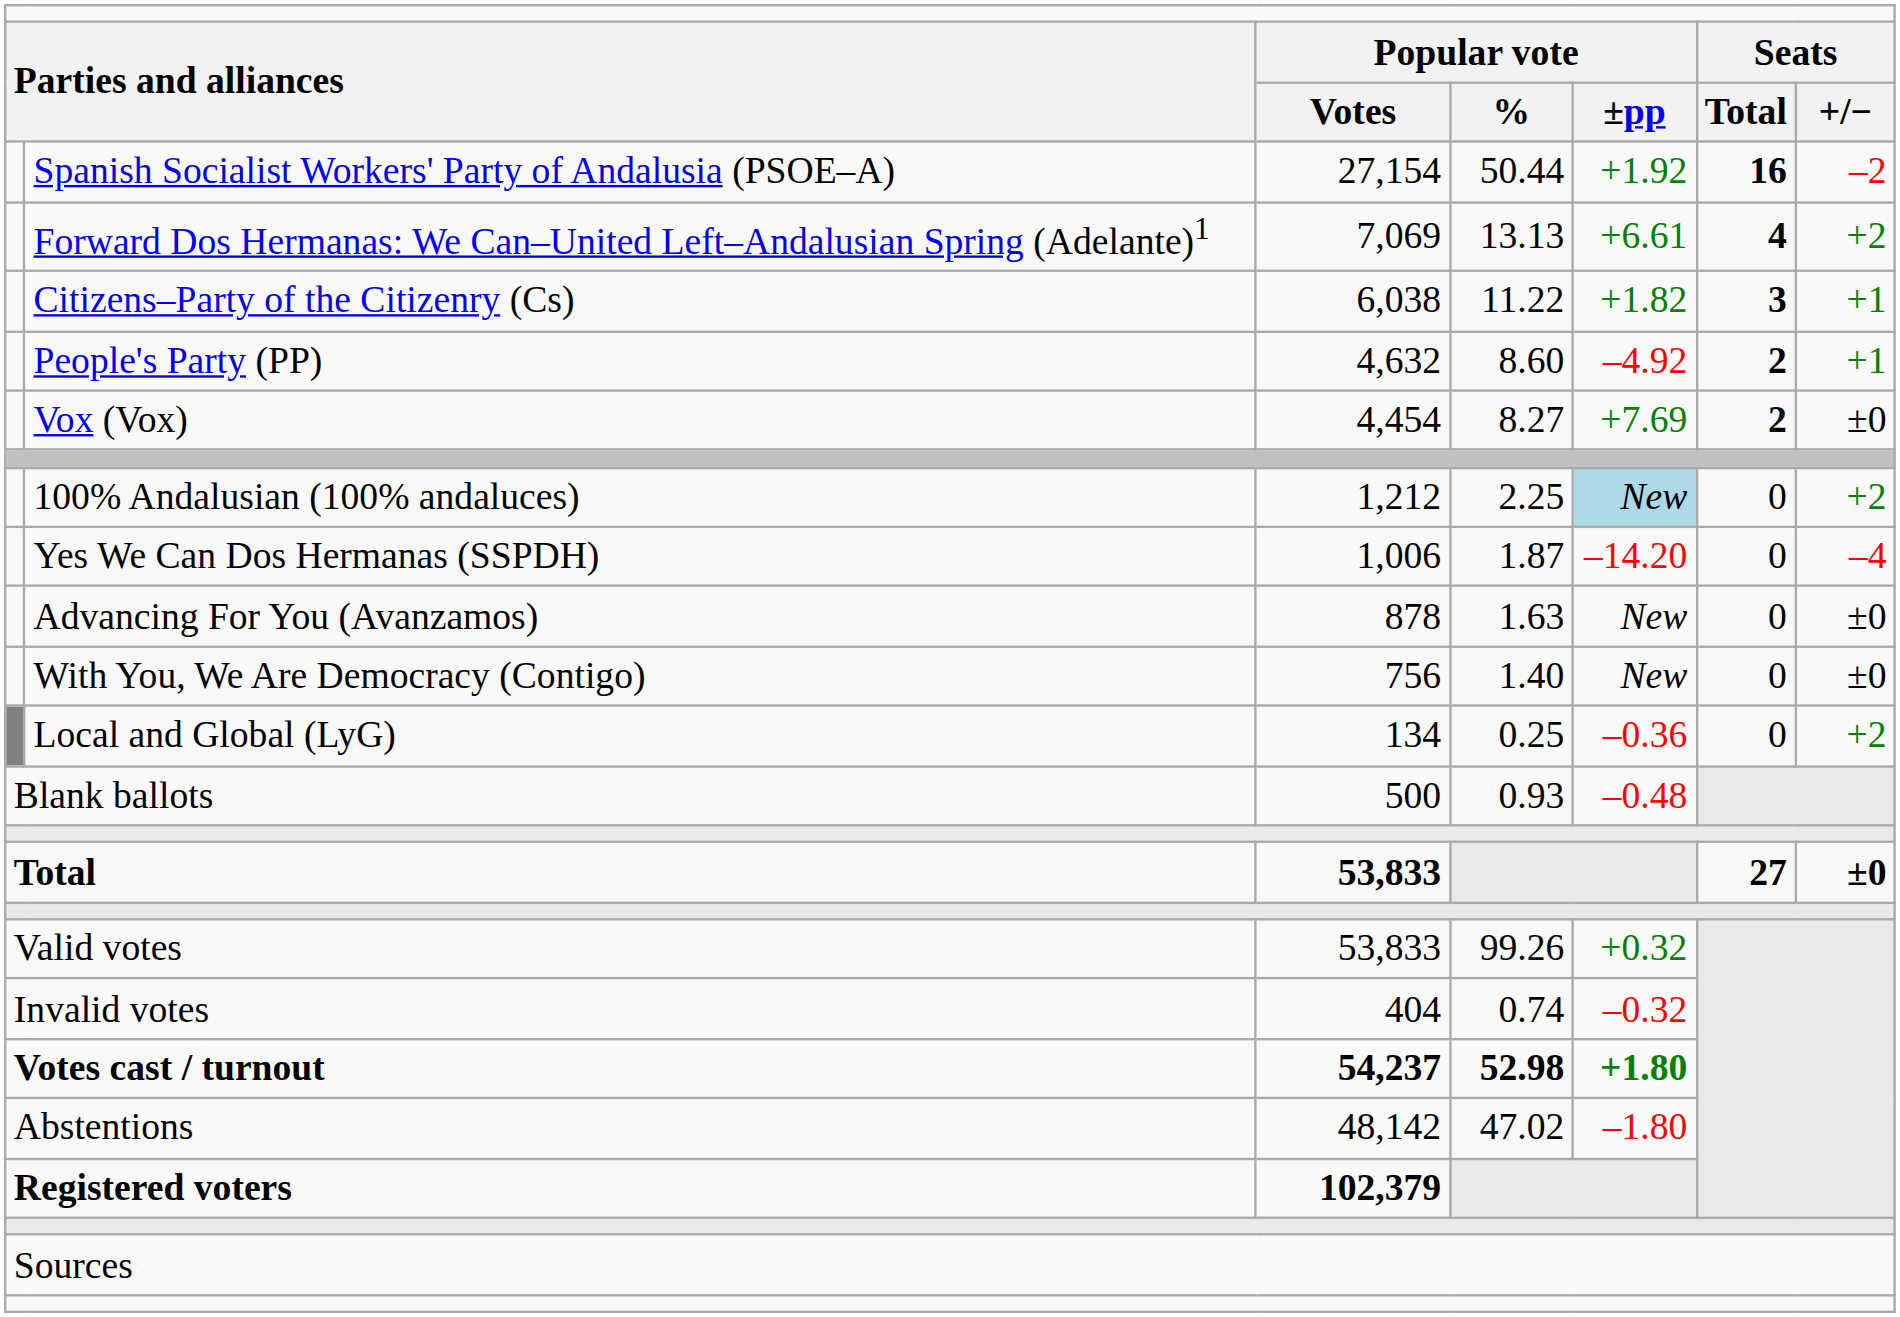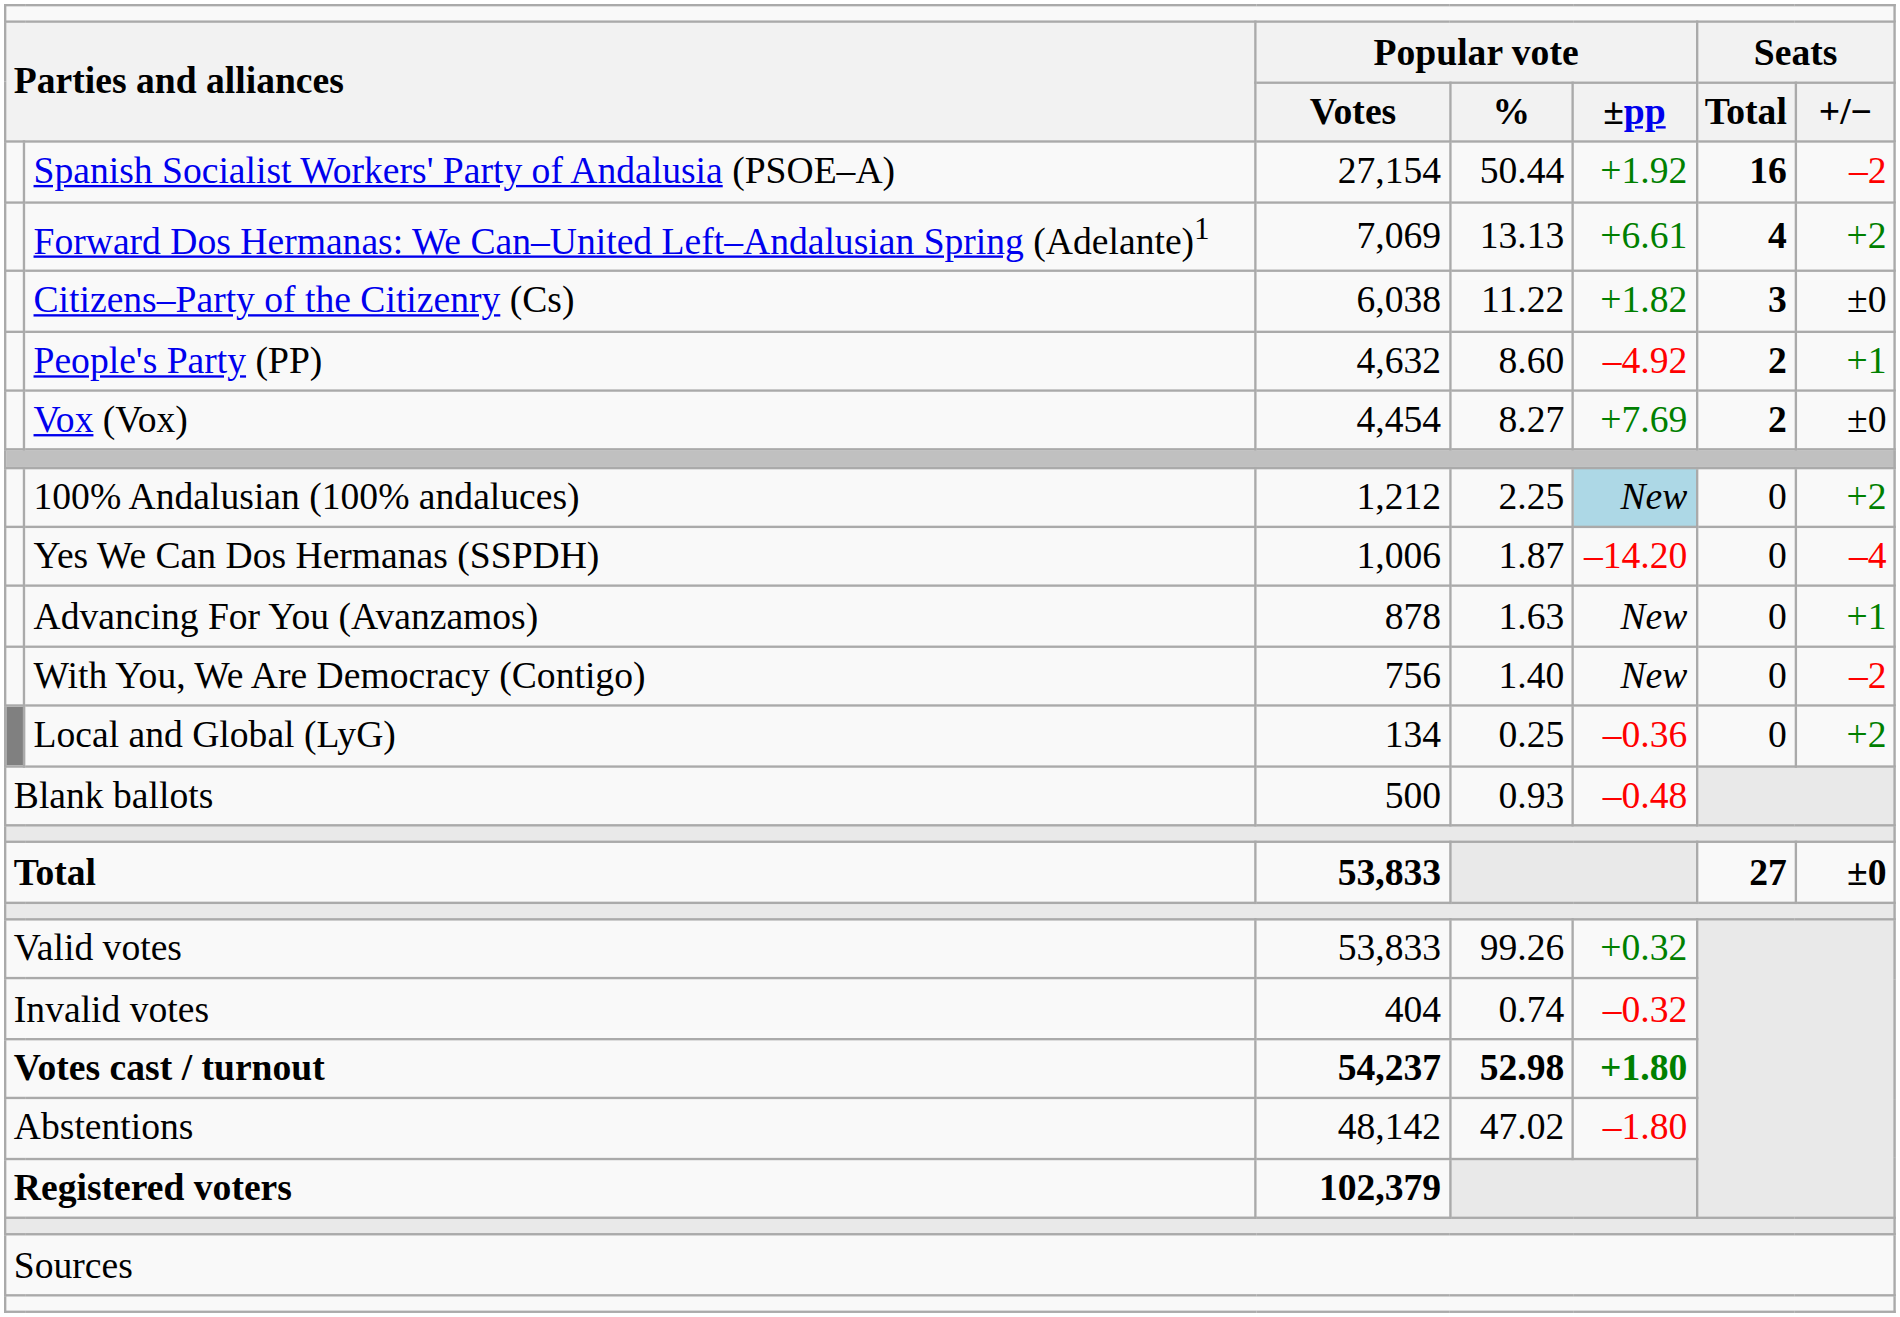Citizens–Party of the Citizenry (Cs) | column 7: +1 -> ±0
Advancing For You (Avanzamos) | column 7: ±0 -> +1
With You, We Are Democracy (Contigo) | column 7: ±0 -> –2
